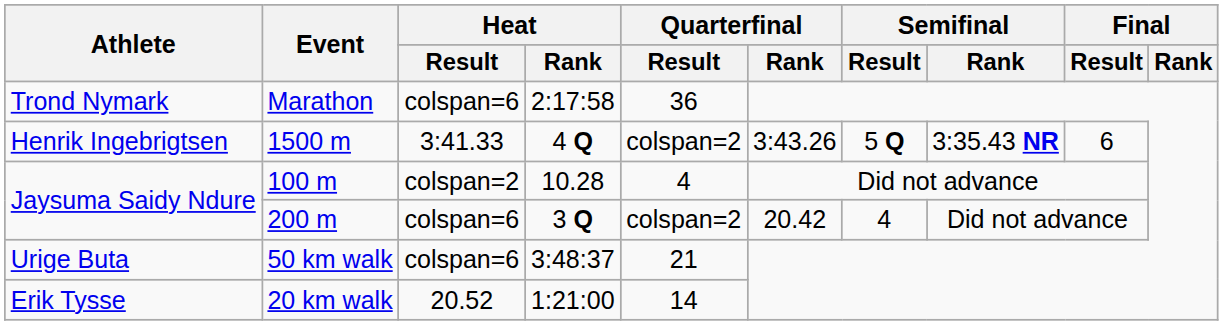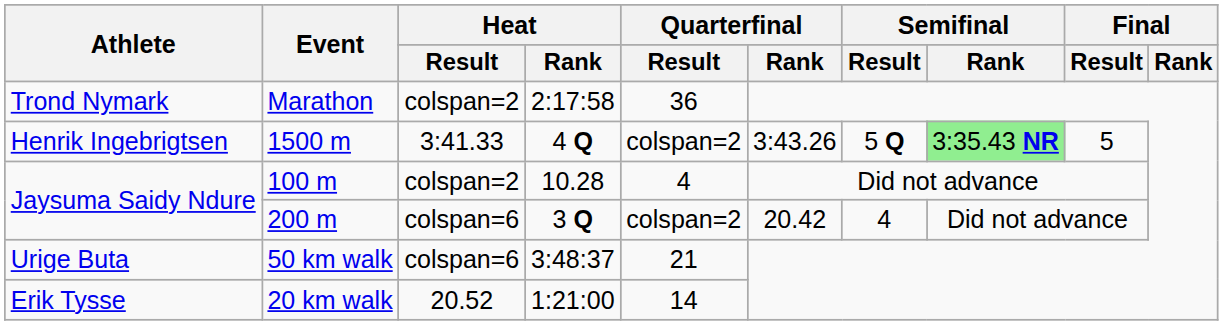Marathon | Heat / Result: colspan=6 -> colspan=2
1500 m | Semifinal / Rank: no background -> lightgreen background
1500 m | Final / Result: 6 -> 5
